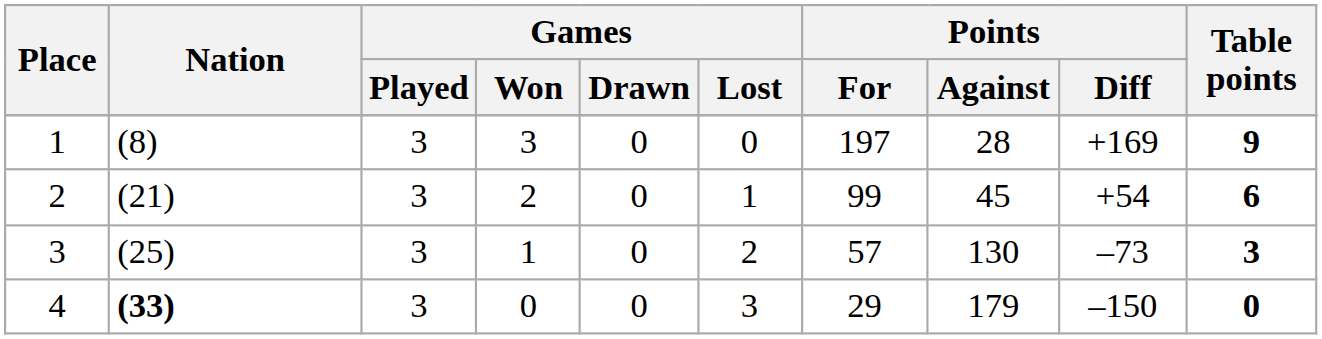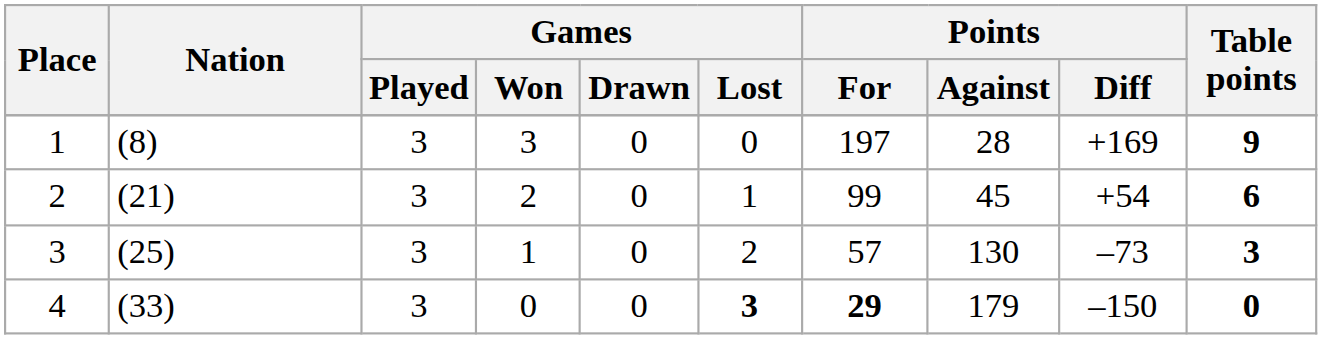4 | Nation: bold -> normal
4 | Games / Lost: normal -> bold
4 | Points / For: normal -> bold
